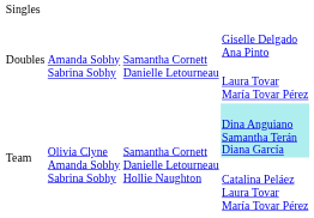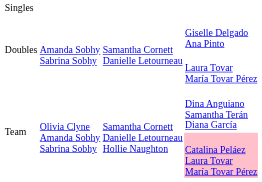Dina Anguiano Samantha Terán Diana García | column 4: paleturquoise background -> no background
Catalina Peláez Laura Tovar María Tovar Pérez | column 4: no background -> pink background
